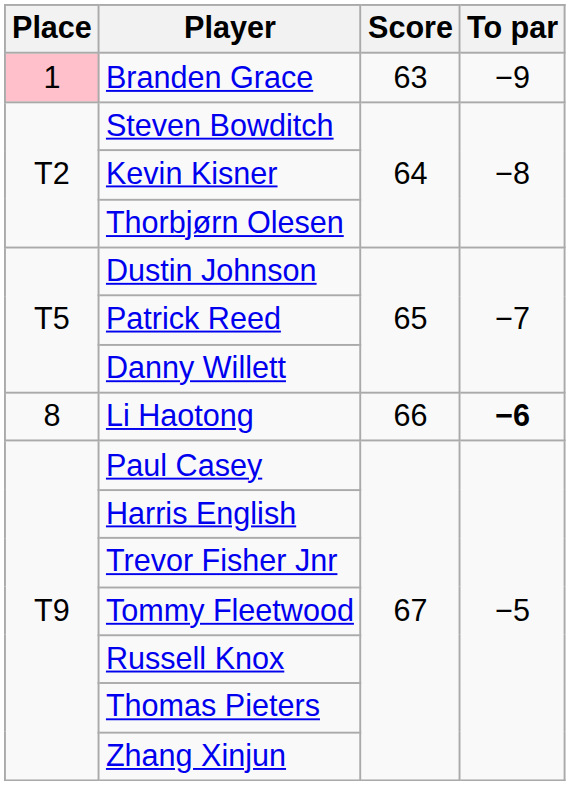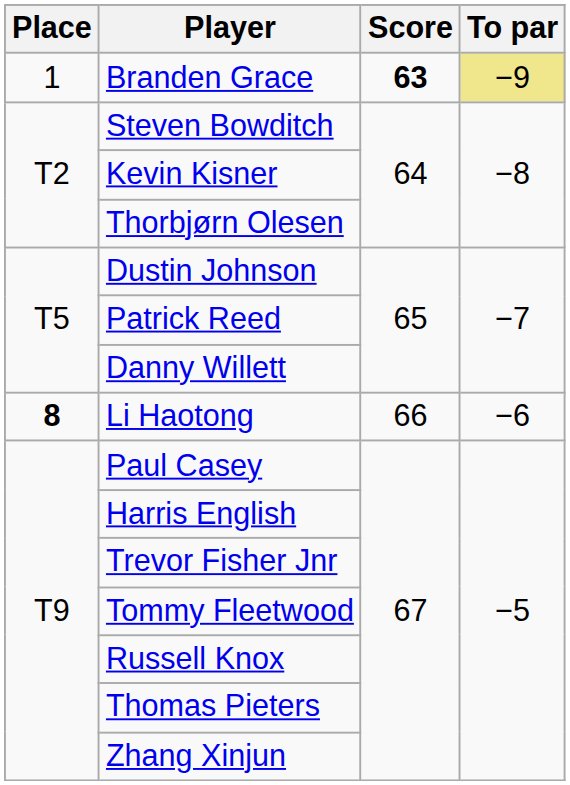Branden Grace | Place: pink background -> no background
Branden Grace | Score: normal -> bold
Branden Grace | To par: no background -> khaki background
Li Haotong | Place: normal -> bold
Li Haotong | To par: bold -> normal
